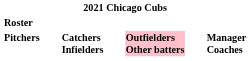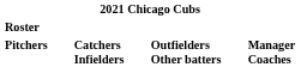Pitchers | column 3: pink background -> no background
